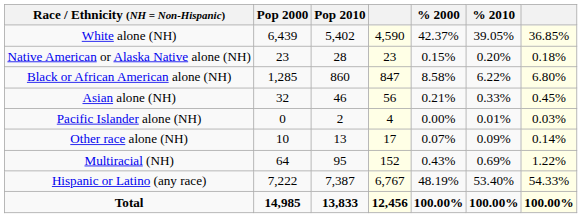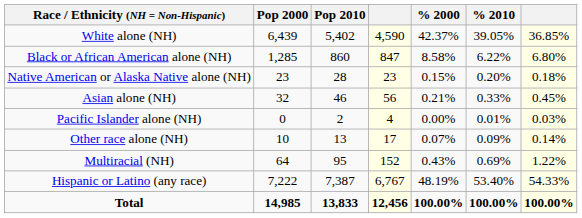rows swapped: Black or African American alone (NH) <-> Native American or Alaska Native alone (NH)
